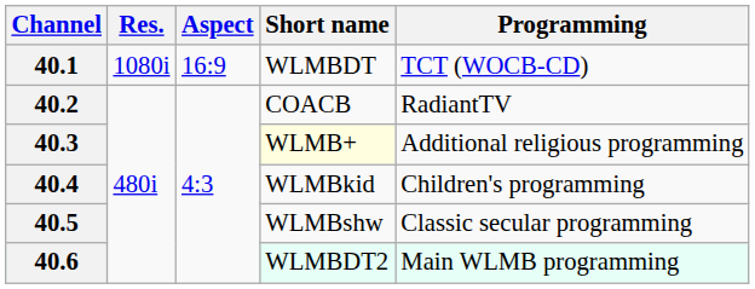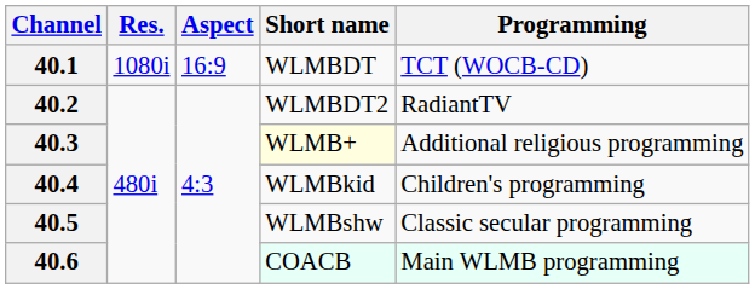40.2 | Short name: COACB -> WLMBDT2
40.6 | Short name: WLMBDT2 -> COACB
